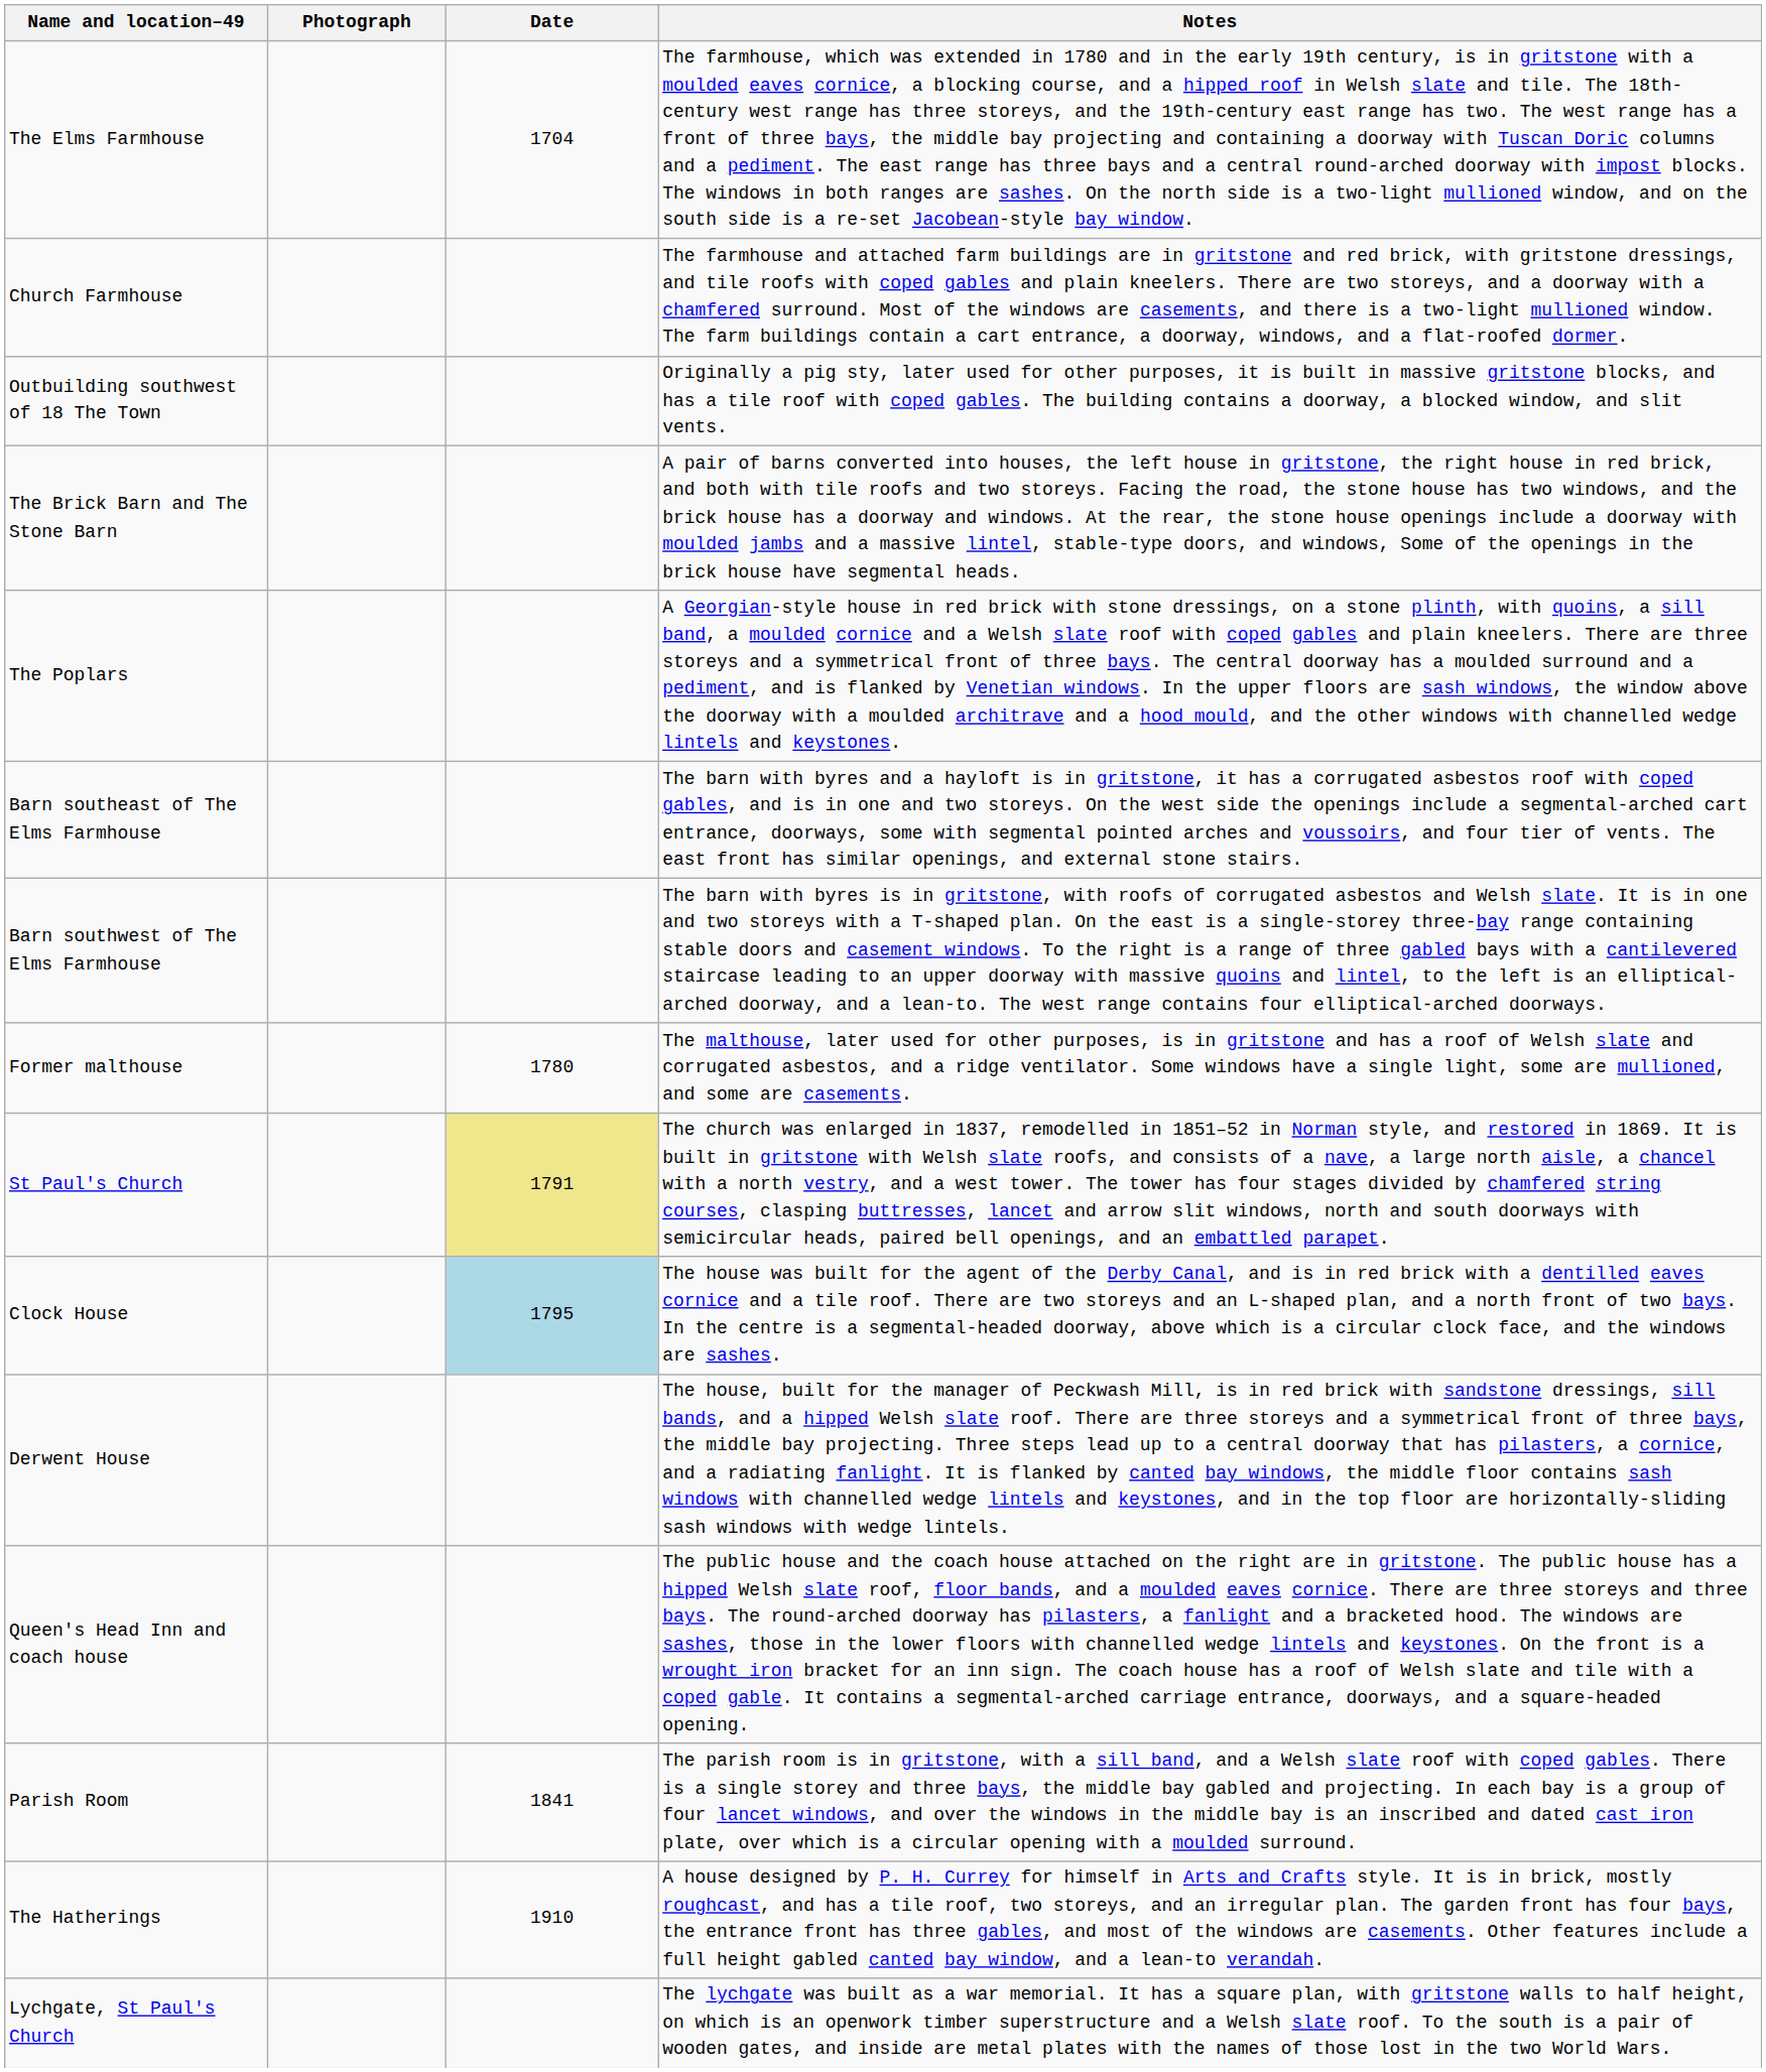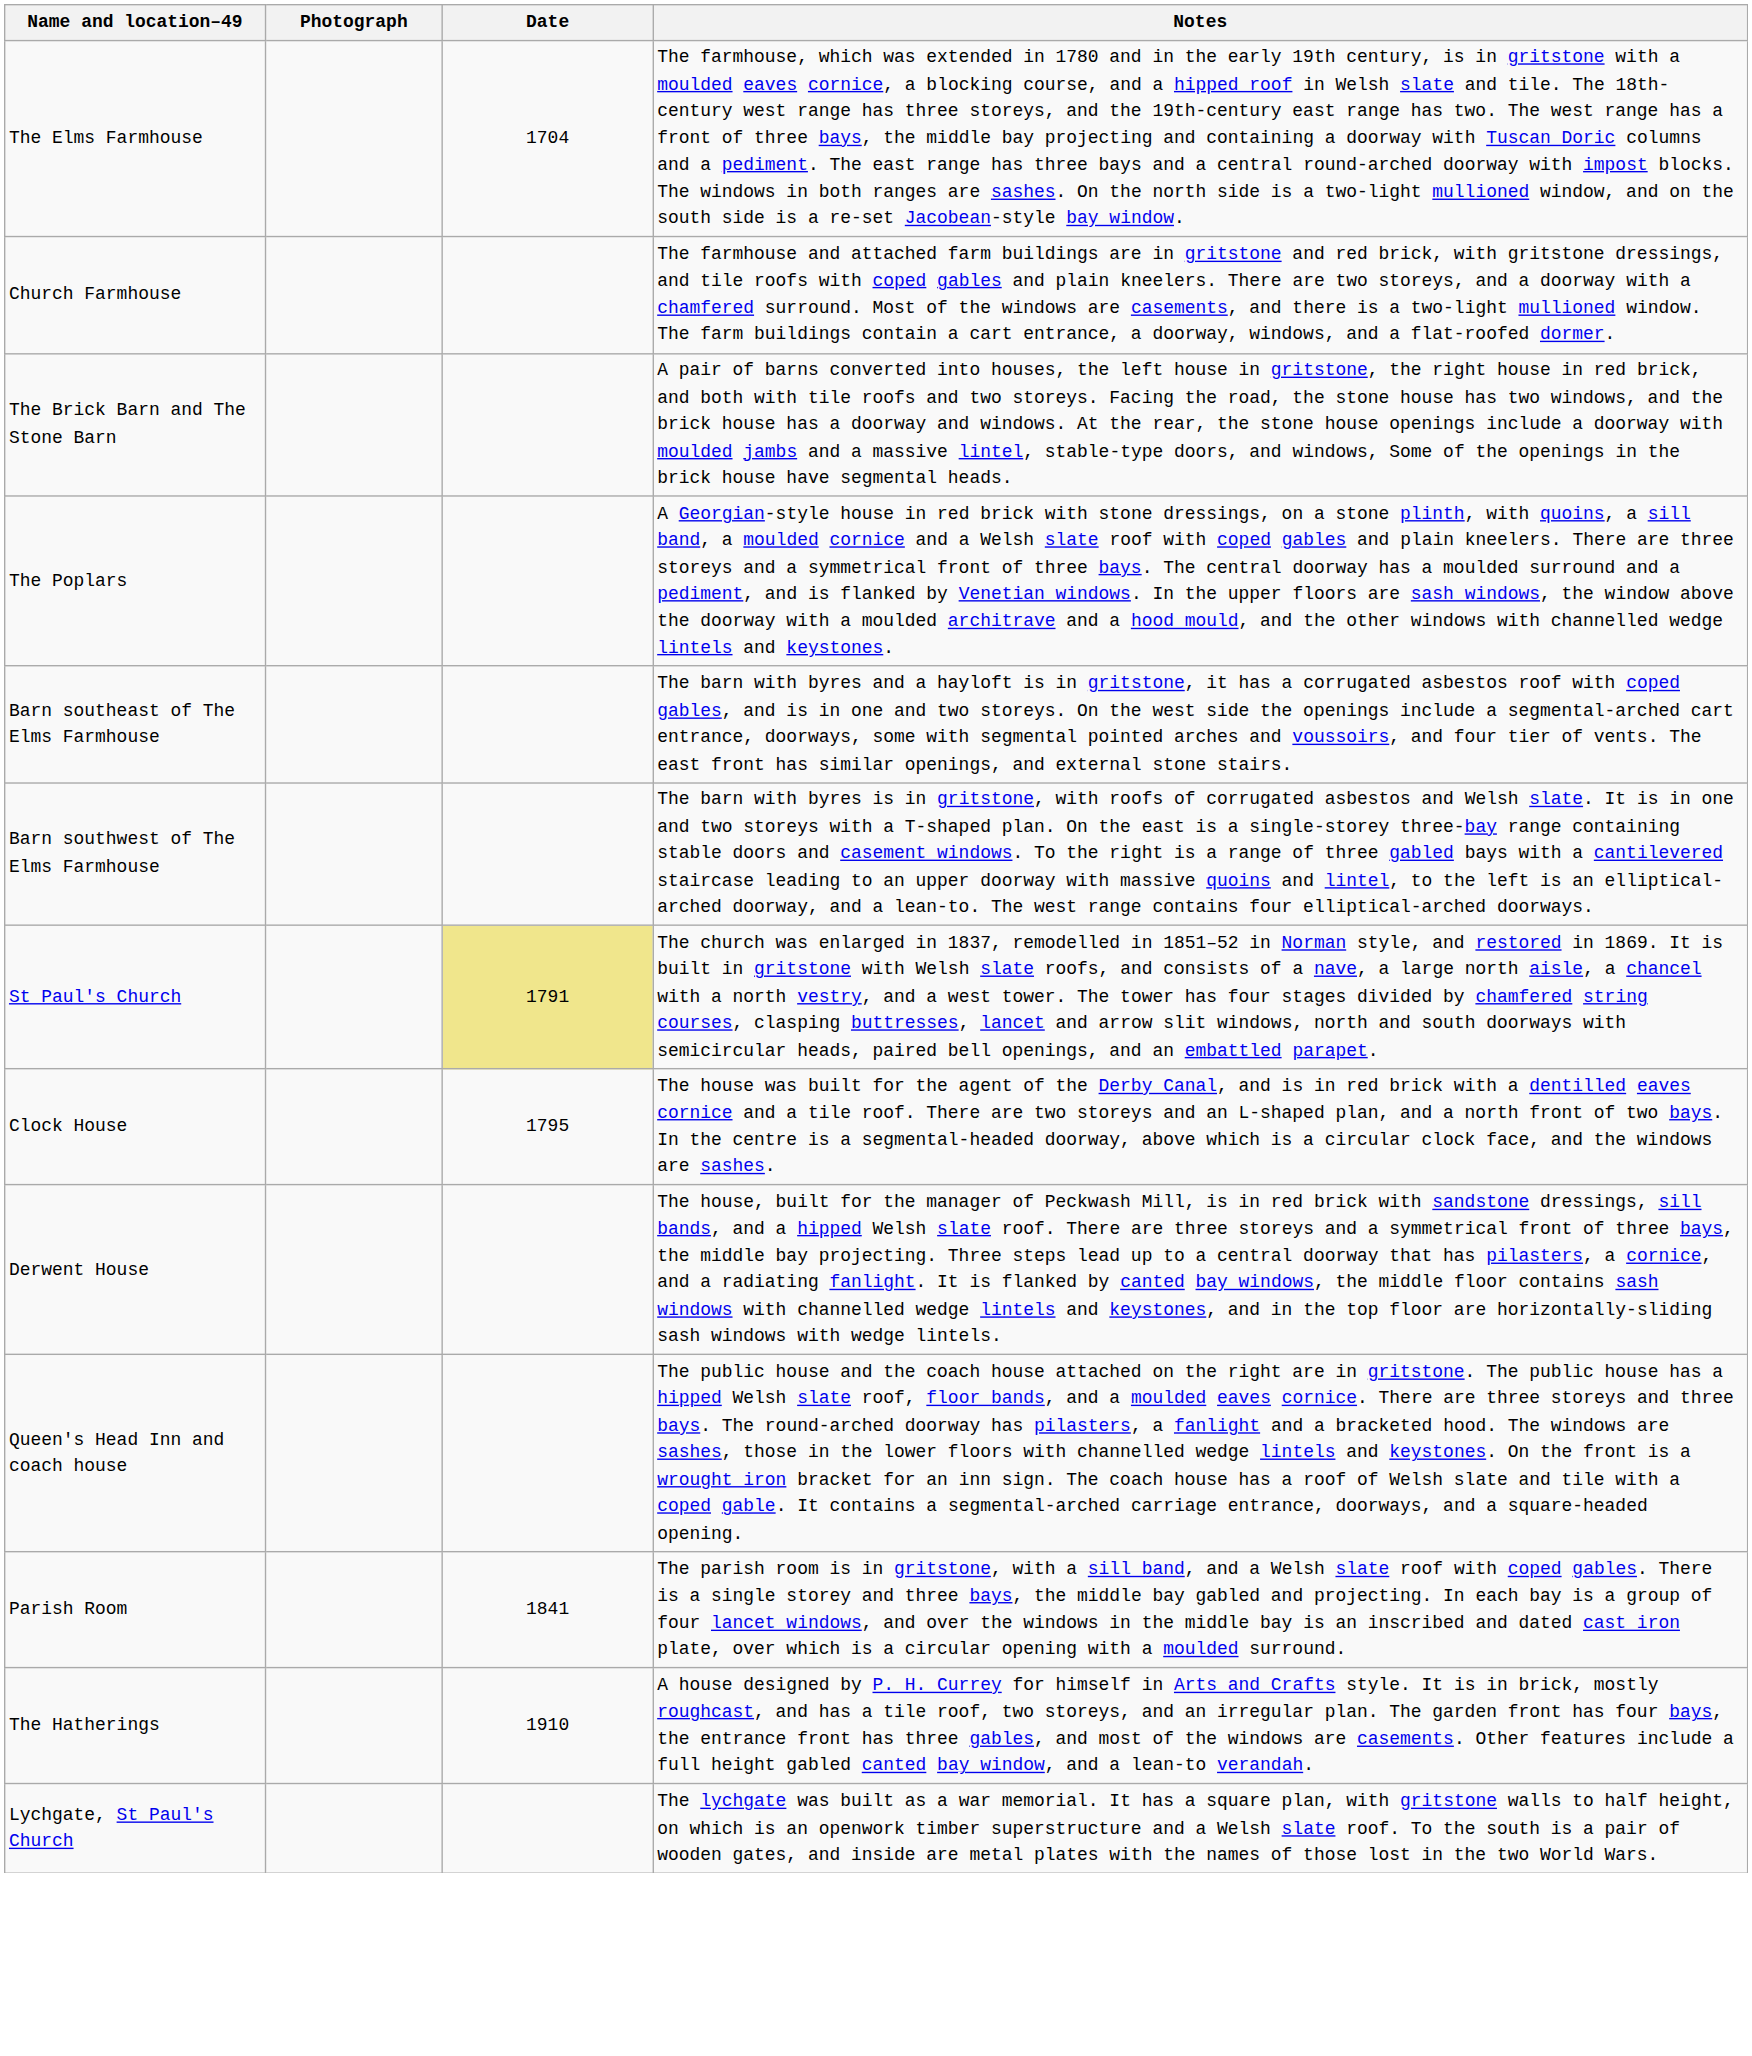- row: Outbuilding southwest of 18 The Town | Originally a pig sty, later used for other purposes, it is built in massive gritstone blocks, and has a tile roof with coped gables. The building contains a doorway, a blocked window, and slit vents.
- row: Former malthouse | 1780 | The malthouse, later used for other purposes, is in gritstone and has a roof of Welsh slate and corrugated asbestos, and a ridge ventilator. Some windows have a single light, some are mullioned, and some are casements.
Clock House | Date: lightblue background -> no background
